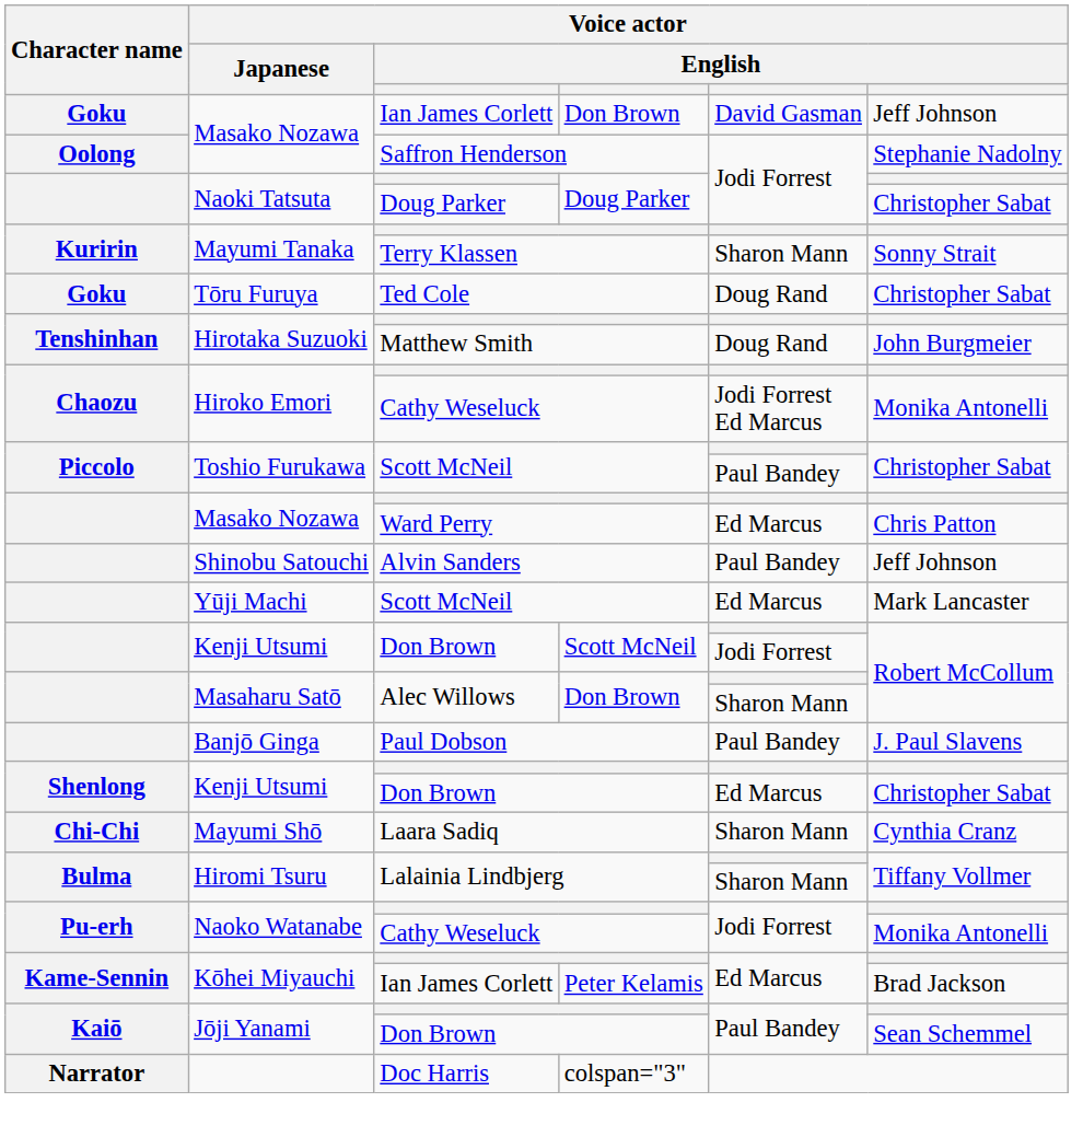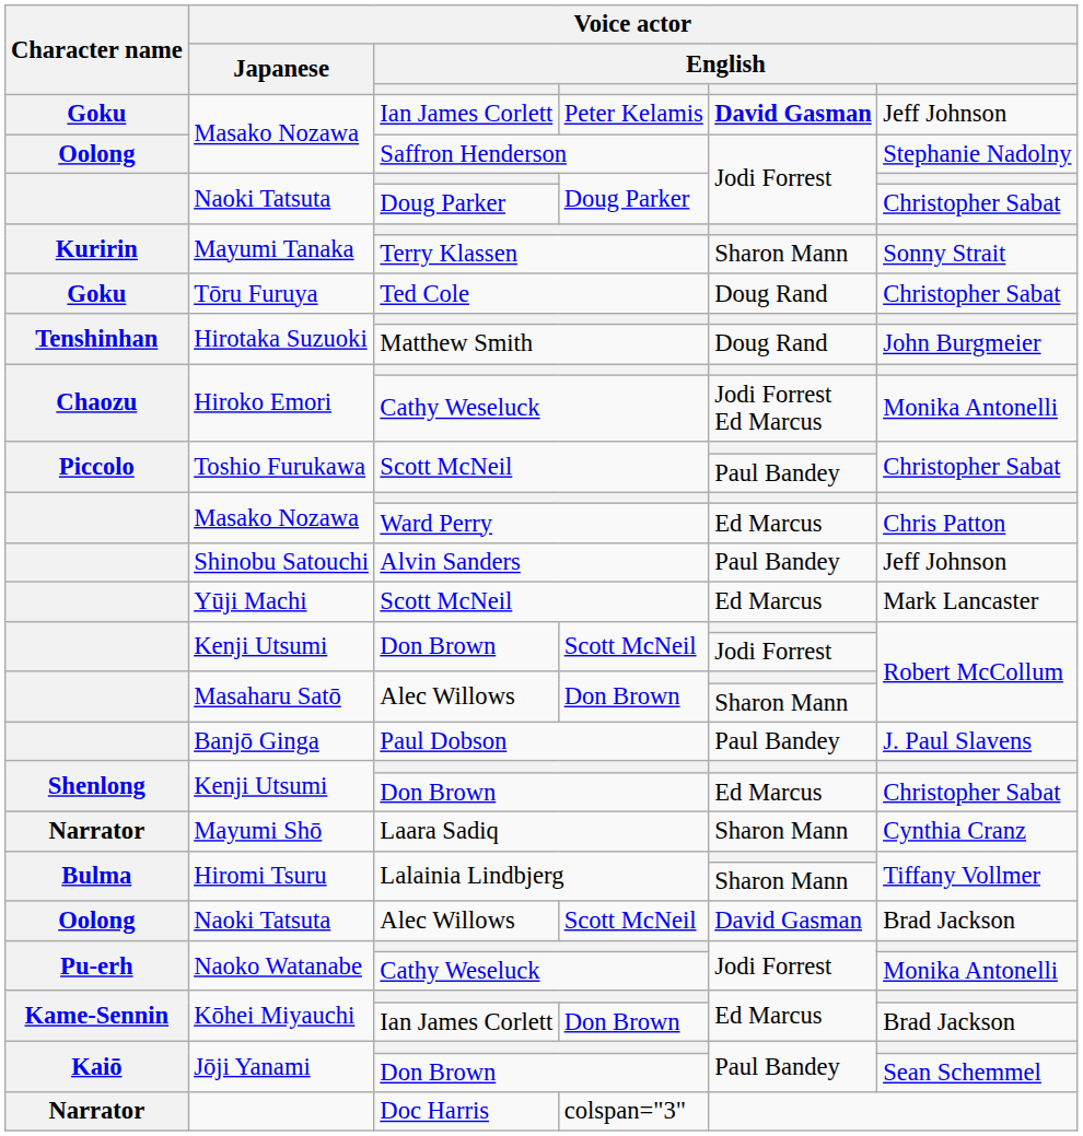Masako Nozawa / Ian James Corlett | column 4: Don Brown -> Peter Kelamis
Masako Nozawa / Ian James Corlett | column 5: normal -> bold
Mayumi Shō | Character name: Chi-Chi -> Narrator
+ row: Oolong | Naoki Tatsuta | Alec Willows | Scott McNeil | David Gasman | Brad Jackson
Kōhei Miyauchi / Ian James Corlett | column 4: Peter Kelamis -> Don Brown
